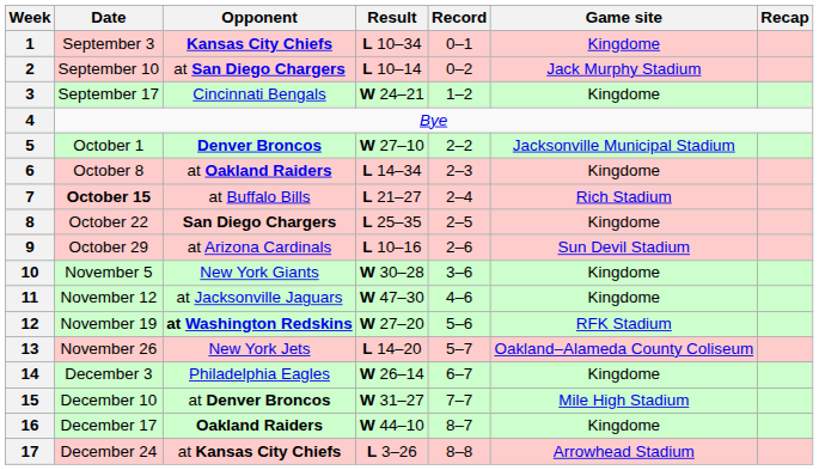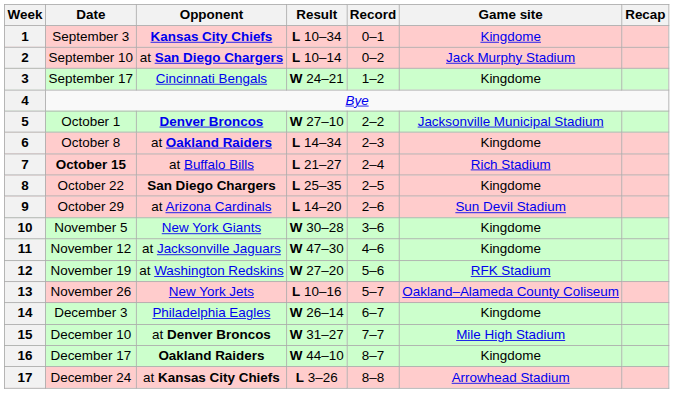9 | Result: L 10–16 -> L 14–20
12 | Opponent: bold -> normal
13 | Result: L 14–20 -> L 10–16
